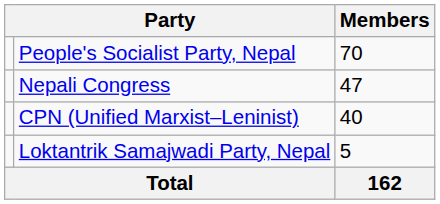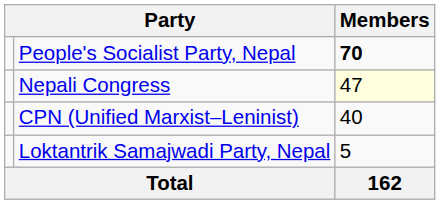People's Socialist Party, Nepal | Members: normal -> bold
Nepali Congress | Members: no background -> lightyellow background
